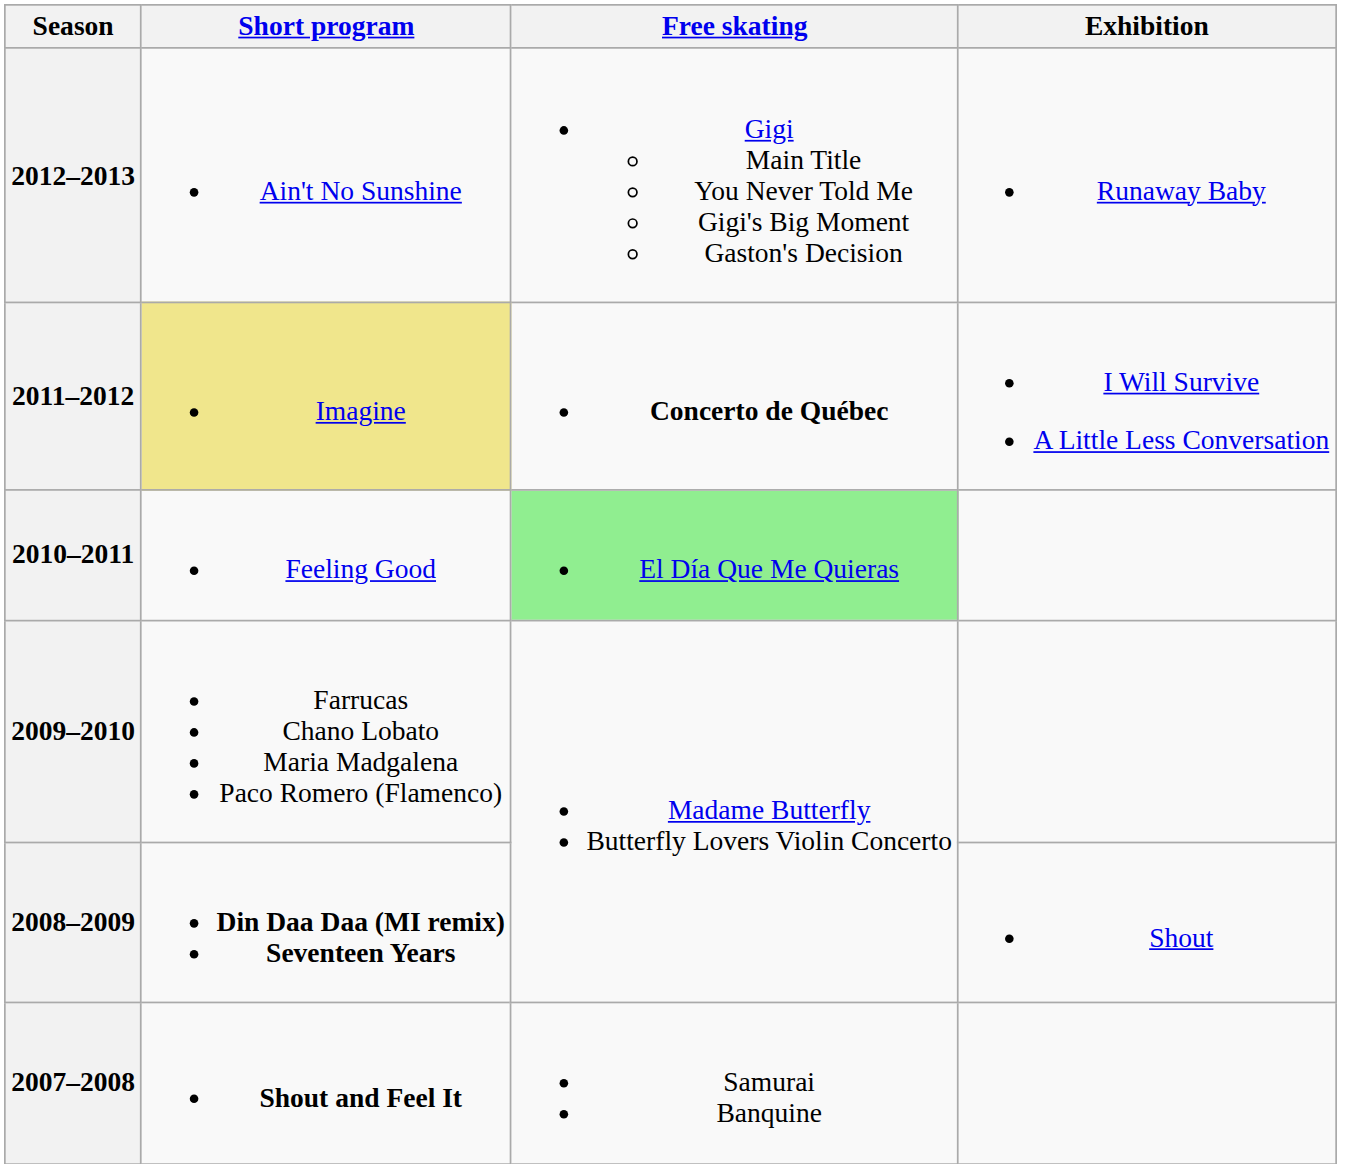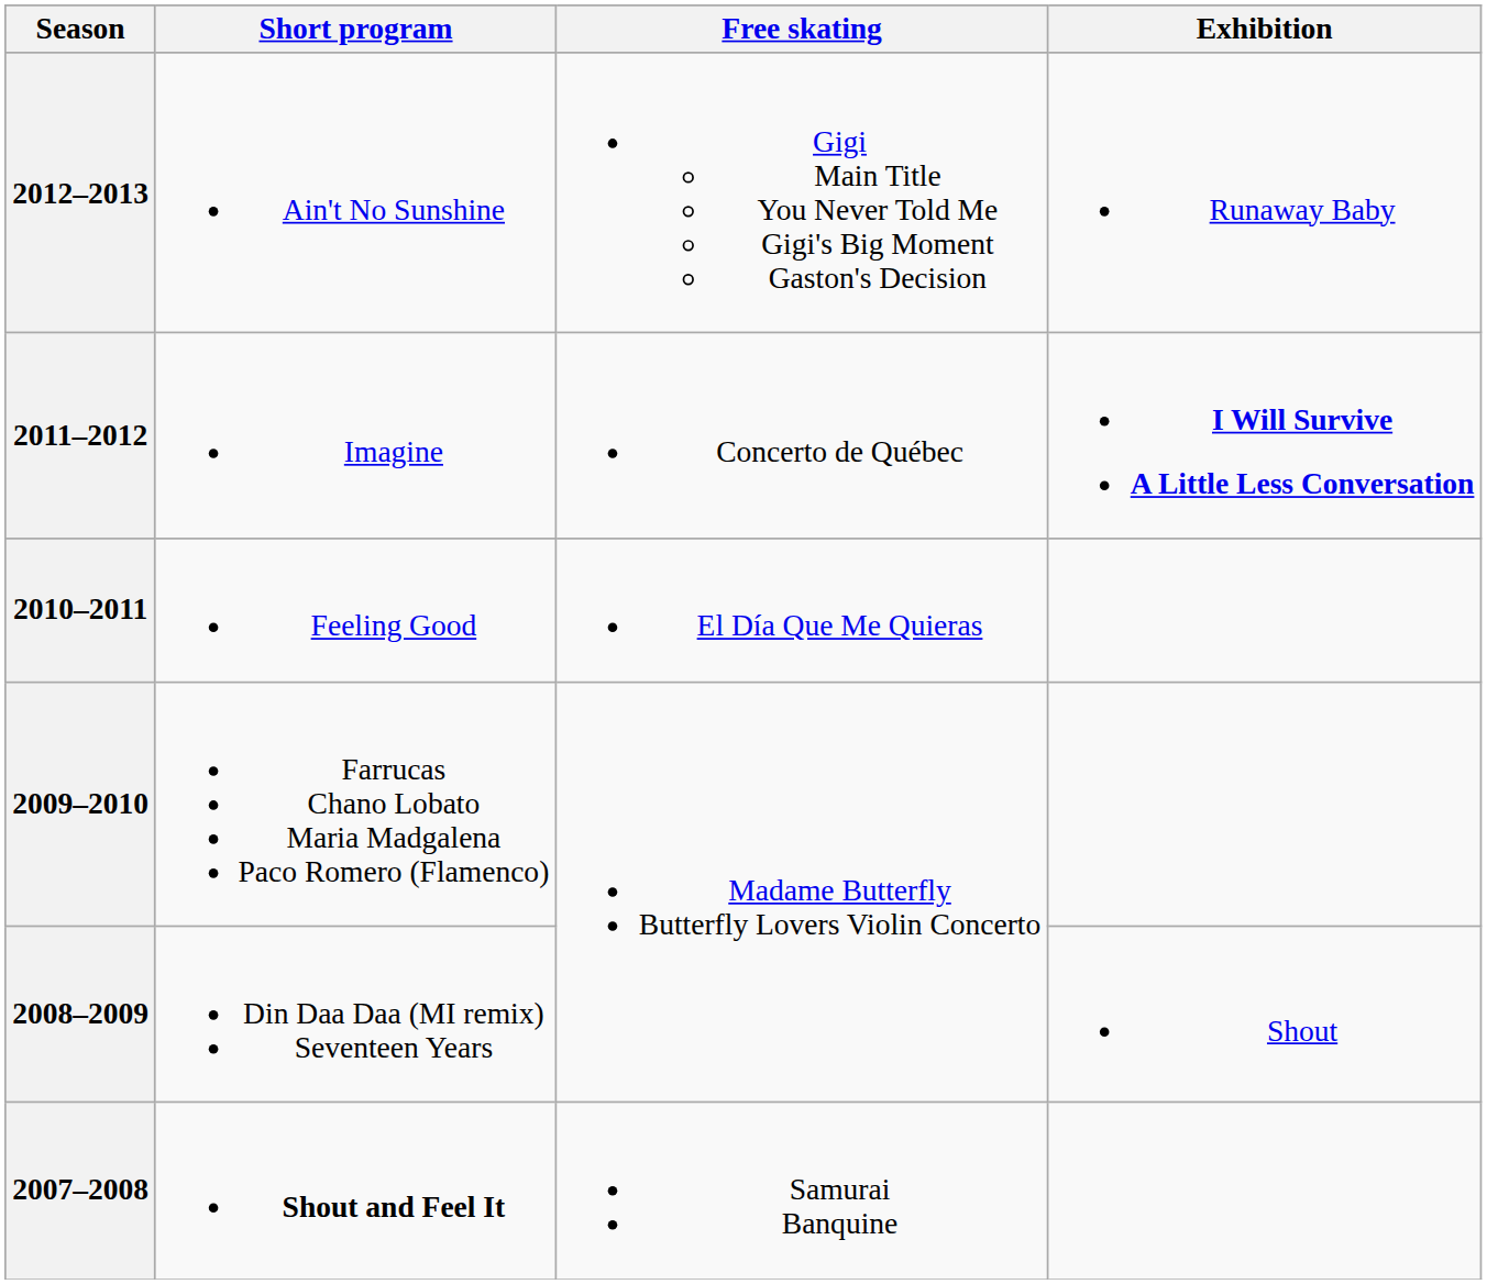2011–2012 | Short program: khaki background -> no background
2011–2012 | Free skating: bold -> normal
2011–2012 | Exhibition: normal -> bold
2010–2011 | Free skating: lightgreen background -> no background
2008–2009 | Short program: bold -> normal
